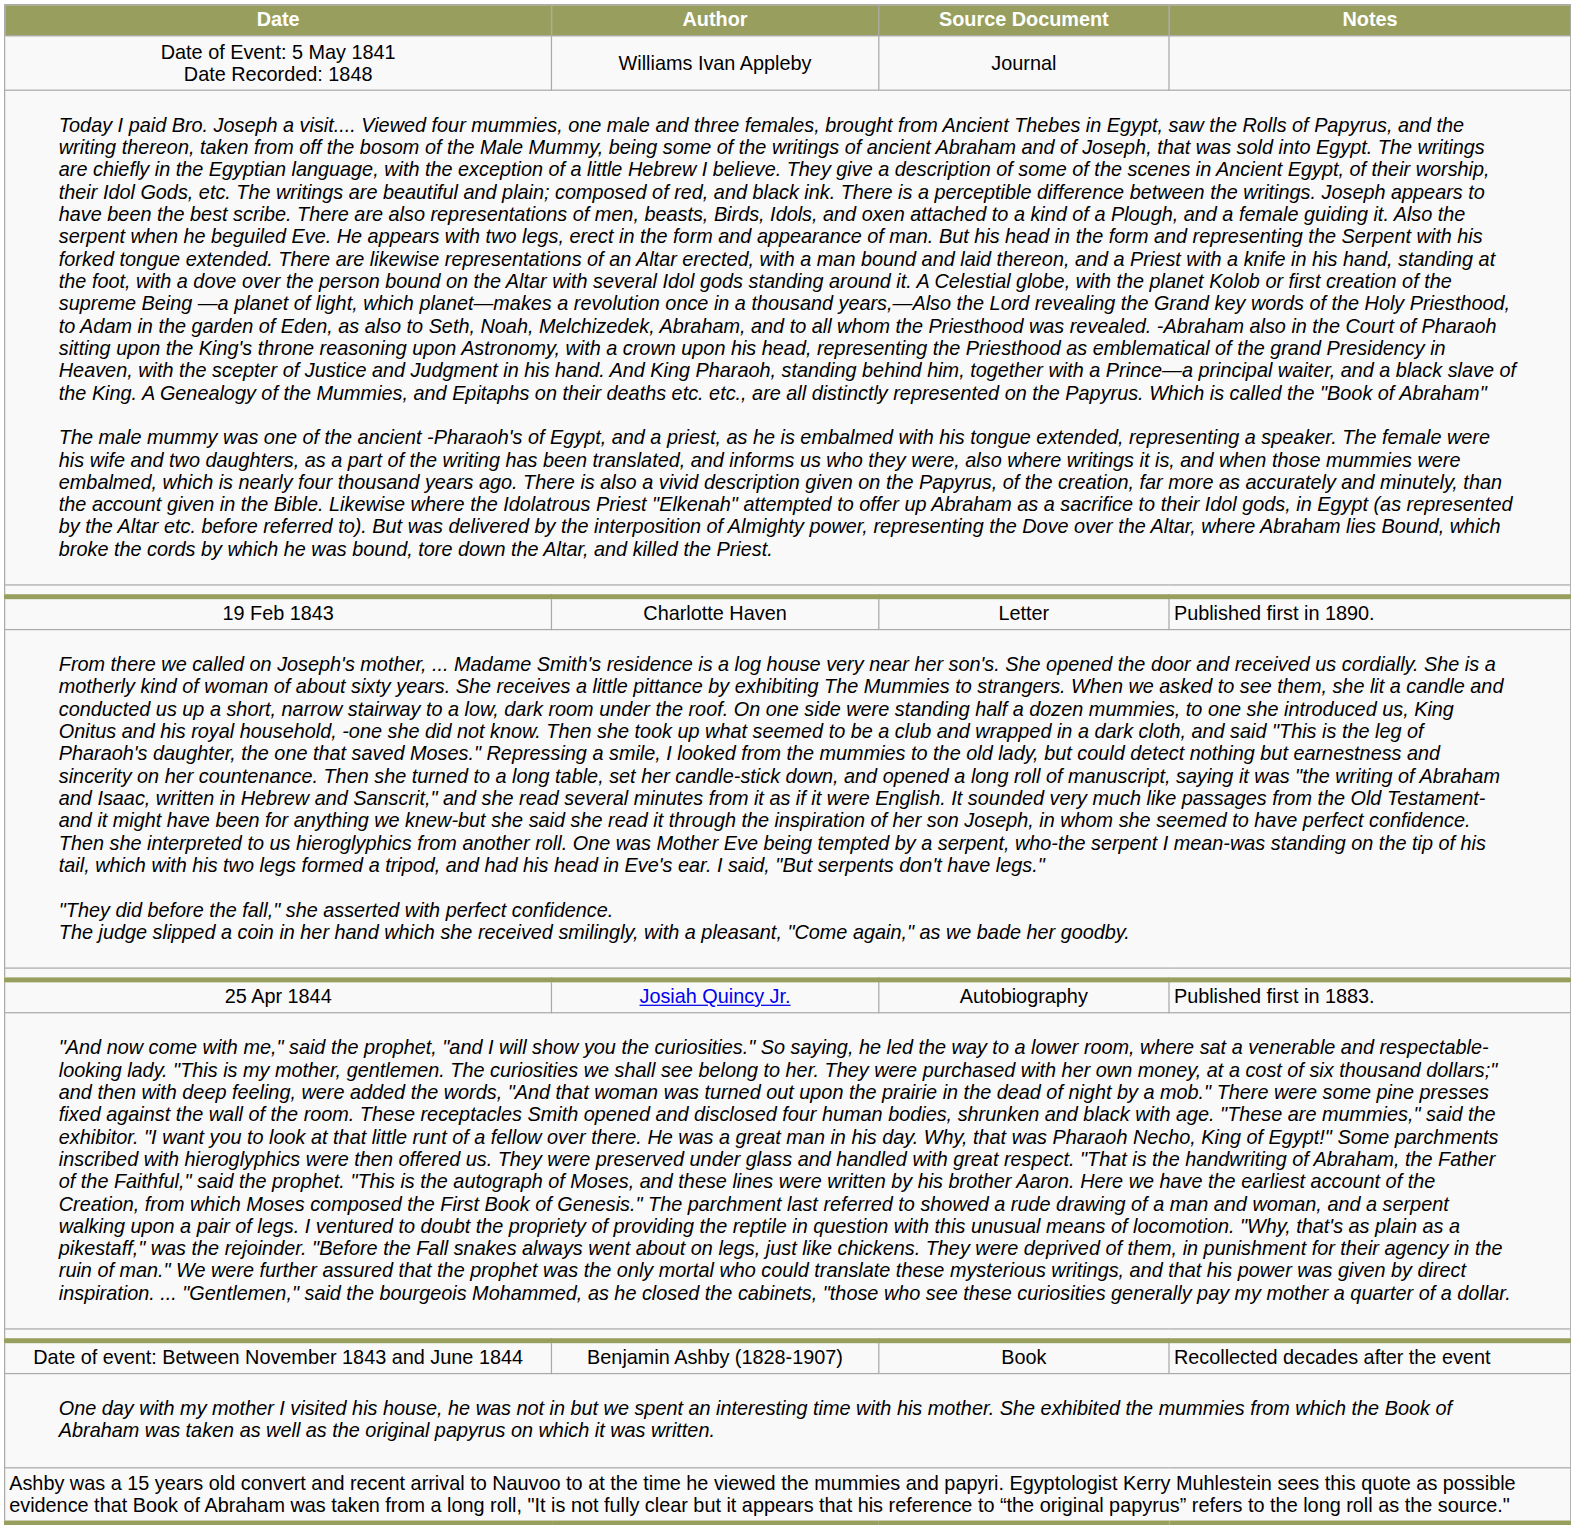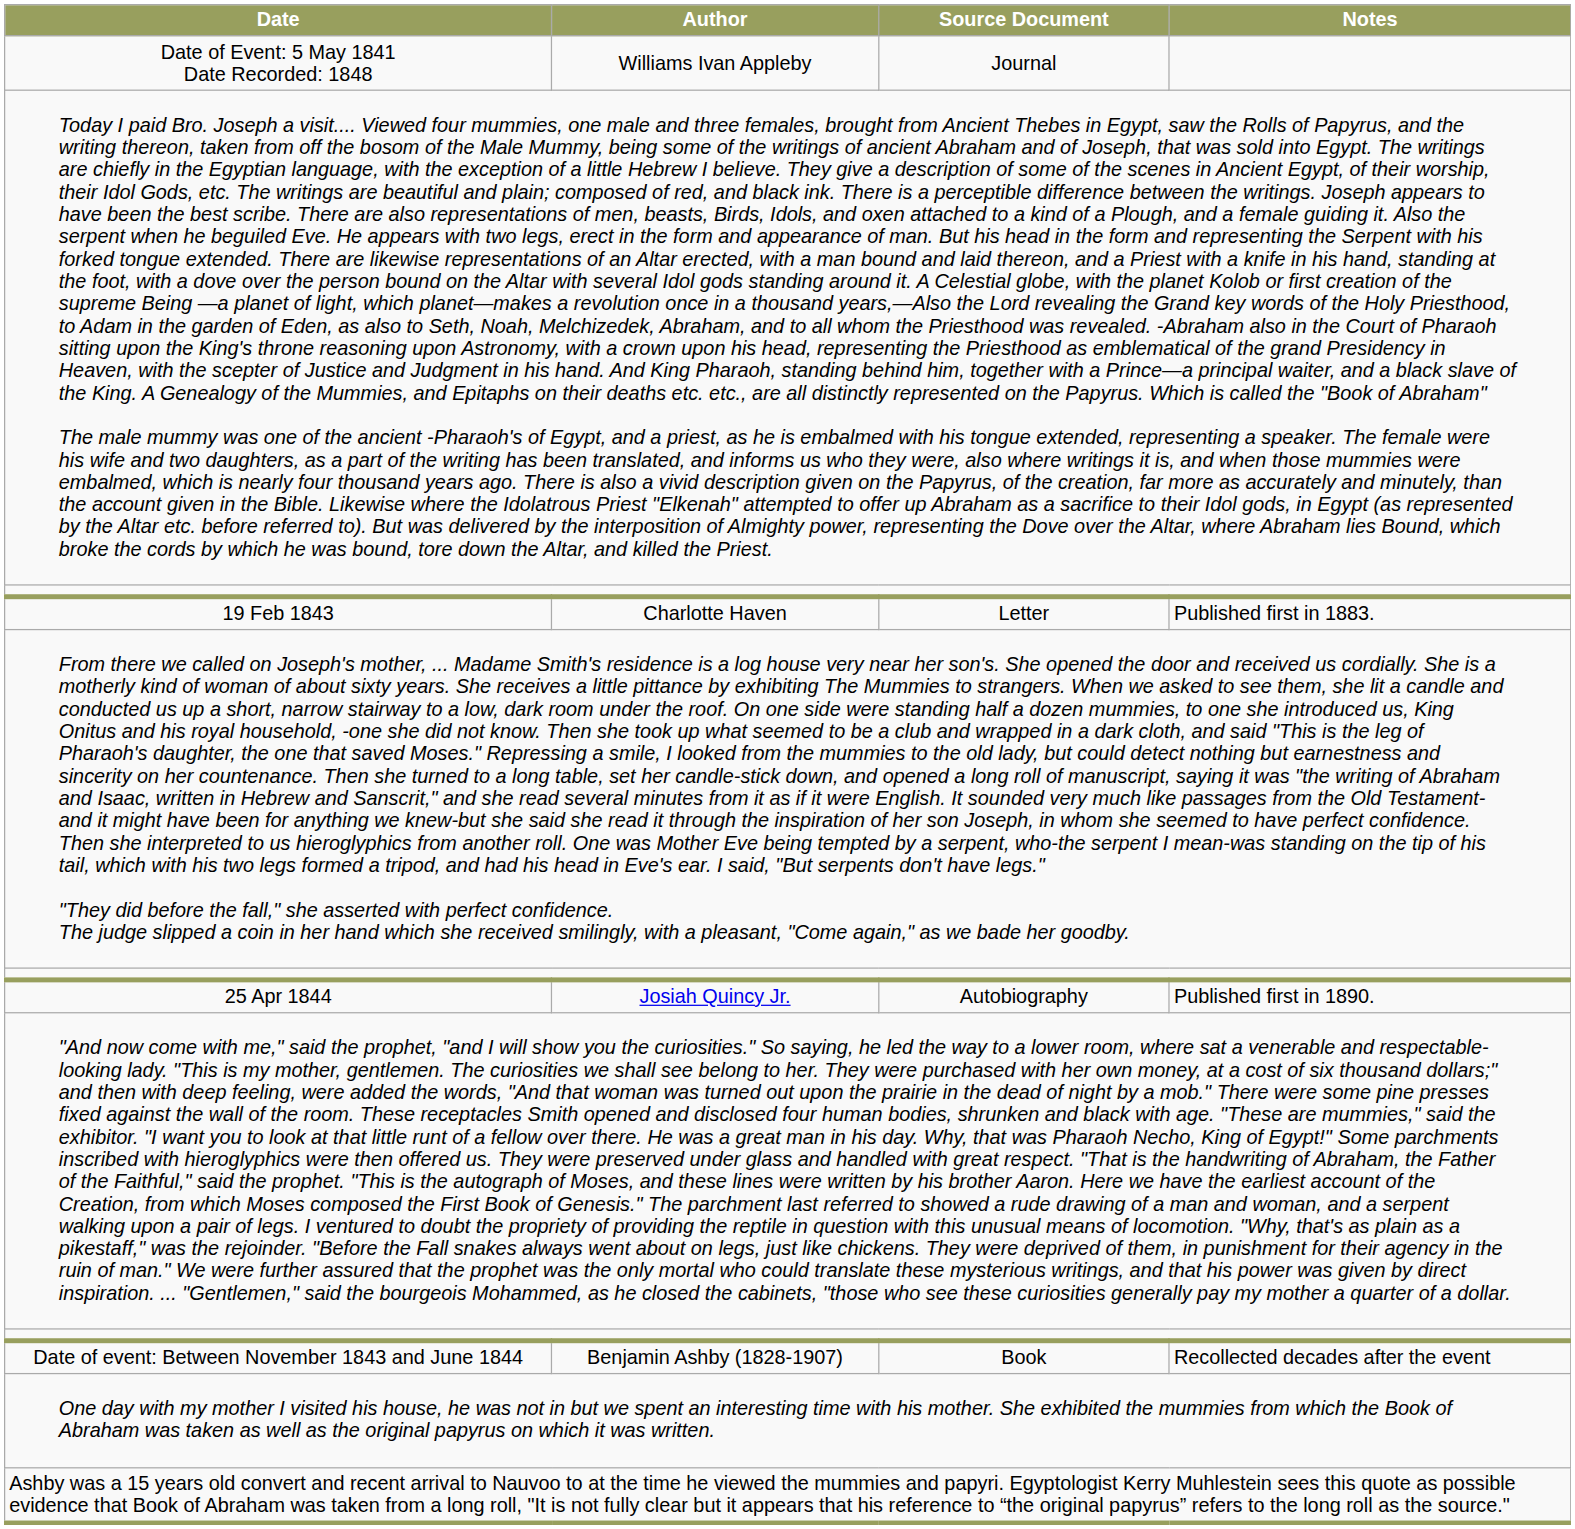19 Feb 1843 | Notes: Published first in 1890. -> Published first in 1883.
25 Apr 1844 | Notes: Published first in 1883. -> Published first in 1890.
